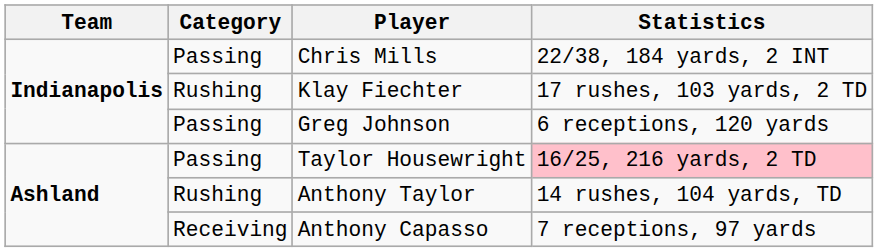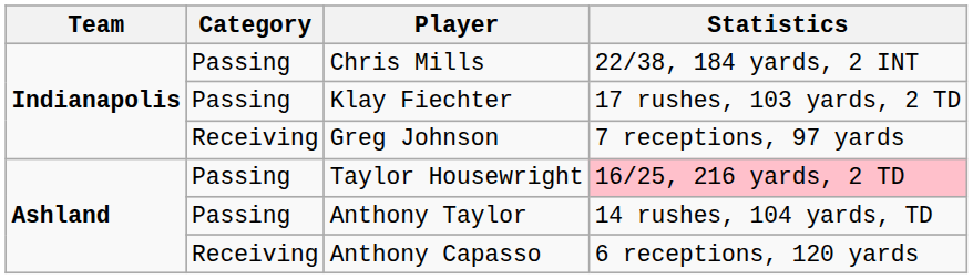Klay Fiechter | Category: Rushing -> Passing
Greg Johnson | Category: Passing -> Receiving
Greg Johnson | Statistics: 6 receptions, 120 yards -> 7 receptions, 97 yards
Anthony Taylor | Category: Rushing -> Passing
Anthony Capasso | Statistics: 7 receptions, 97 yards -> 6 receptions, 120 yards
